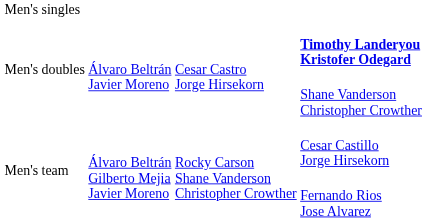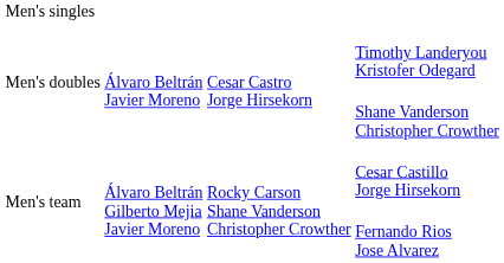Timothy Landeryou Kristofer Odegard | column 4: bold -> normal
